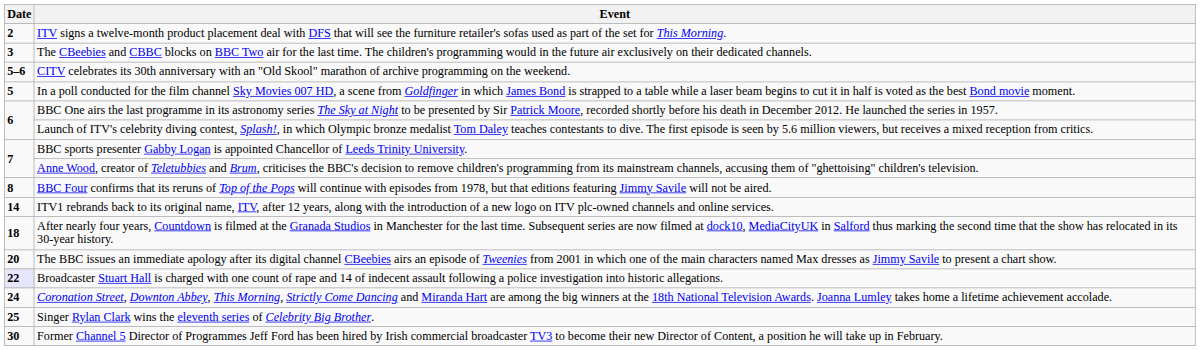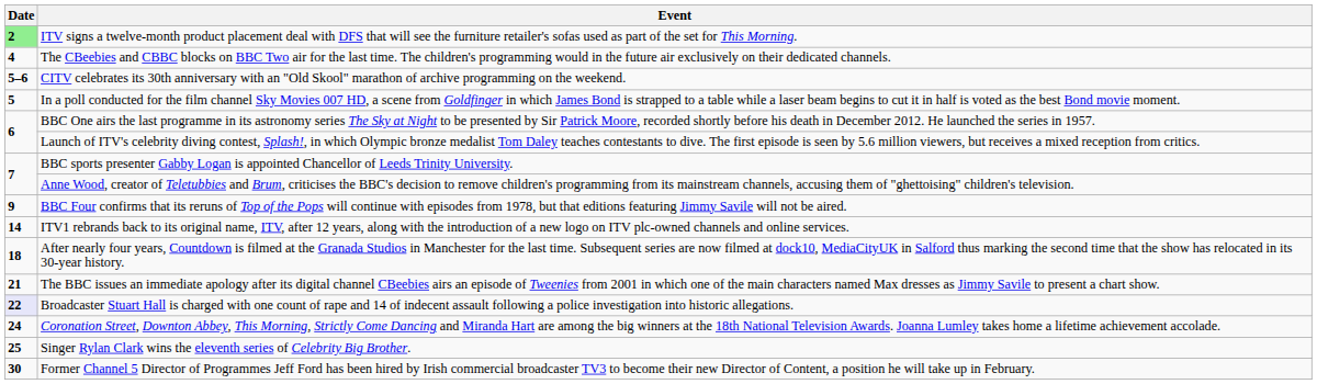row 2 | Date: no background -> lightgreen background
row 3 | Date: 3 -> 4
row 10 | Date: 8 -> 9
row 13 | Date: 20 -> 21
